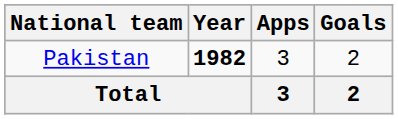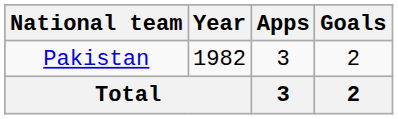Pakistan | Year: bold -> normal
